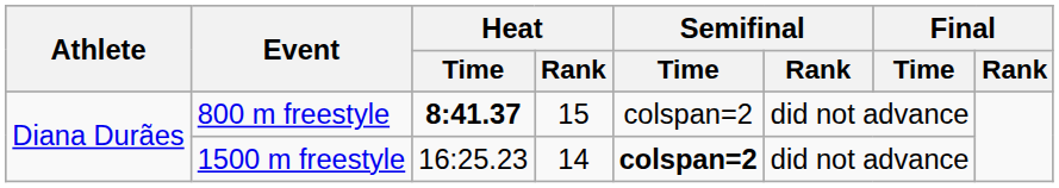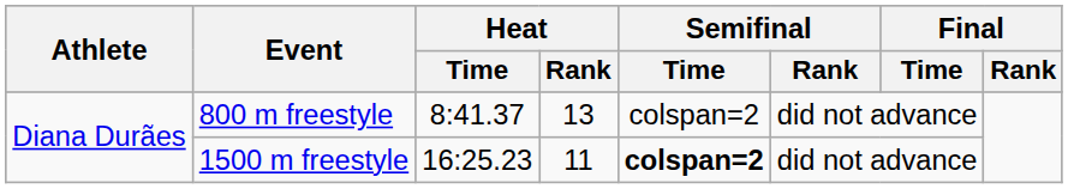800 m freestyle | Heat / Time: bold -> normal
800 m freestyle | Heat / Rank: 15 -> 13
1500 m freestyle | Heat / Rank: 14 -> 11
